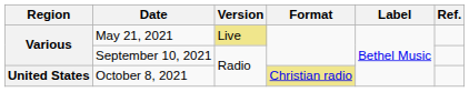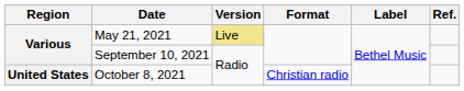October 8, 2021 | Format: khaki background -> no background
